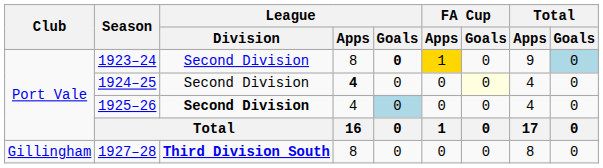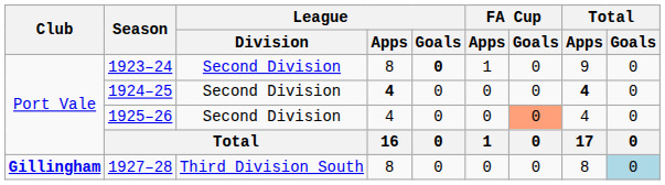1923–24 | FA Cup / Apps: gold background -> no background
1923–24 | Total / Goals: lightblue background -> no background
1924–25 | FA Cup / Goals: lightyellow background -> no background
1924–25 | Total / Apps: normal -> bold
1925–26 | League / Division: bold -> normal
1925–26 | League / Goals: lightblue background -> no background
1925–26 | FA Cup / Goals: no background -> lightsalmon background
1927–28 | Club: normal -> bold
1927–28 | League / Division: bold -> normal
1927–28 | Total / Goals: no background -> lightblue background
